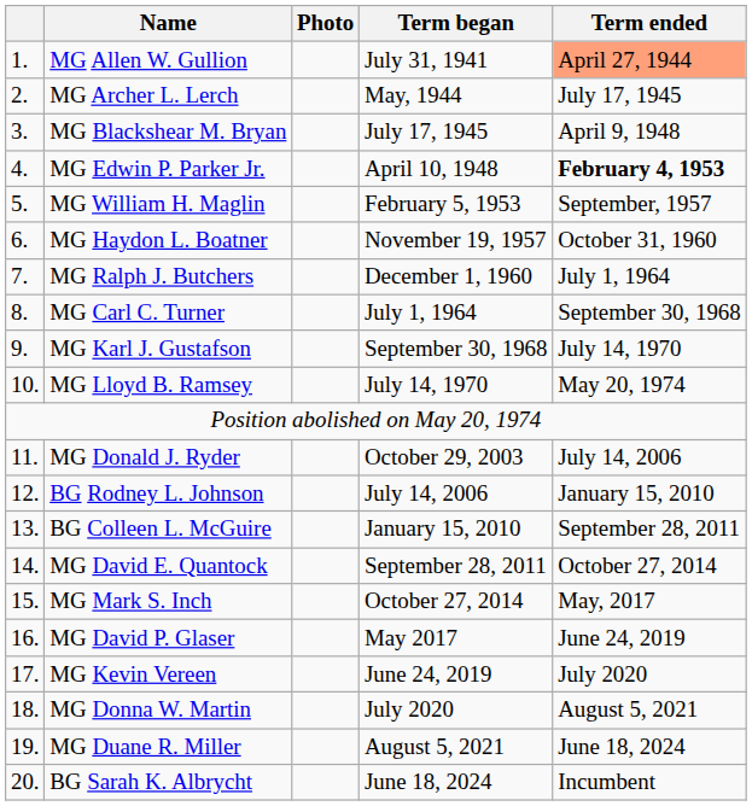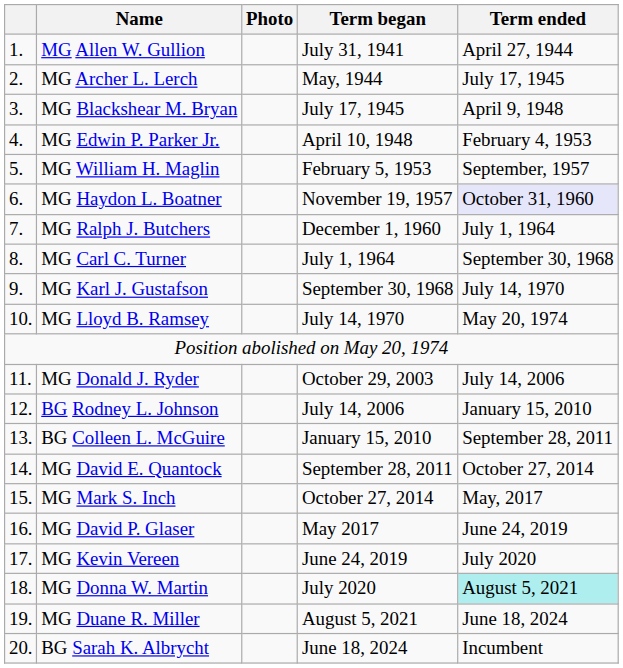MG Allen W. Gullion | Term ended: lightsalmon background -> no background
MG Edwin P. Parker Jr. | Term ended: bold -> normal
MG Haydon L. Boatner | Term ended: no background -> lavender background
MG Donna W. Martin | Term ended: no background -> paleturquoise background
